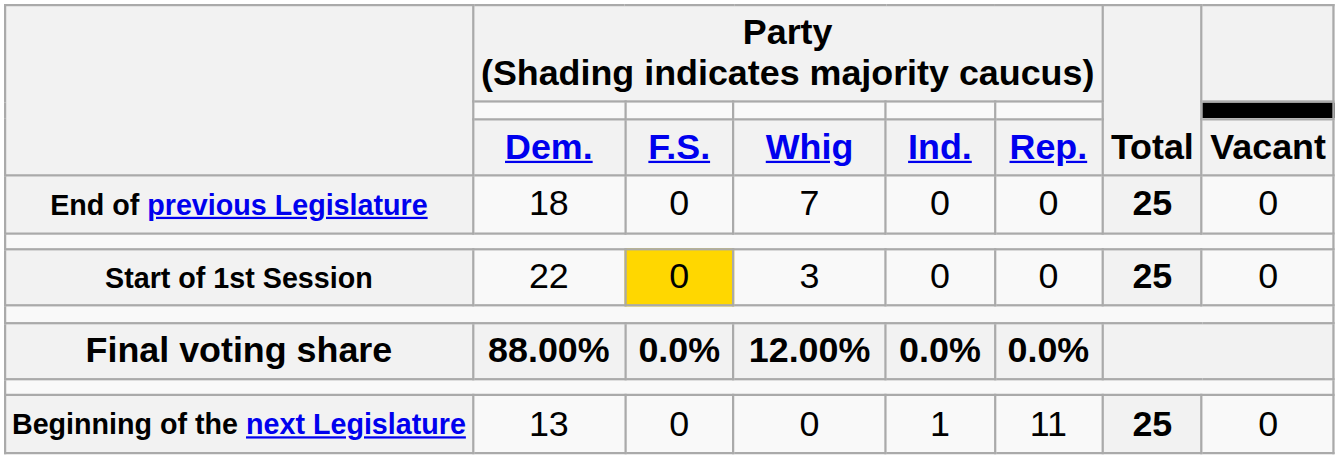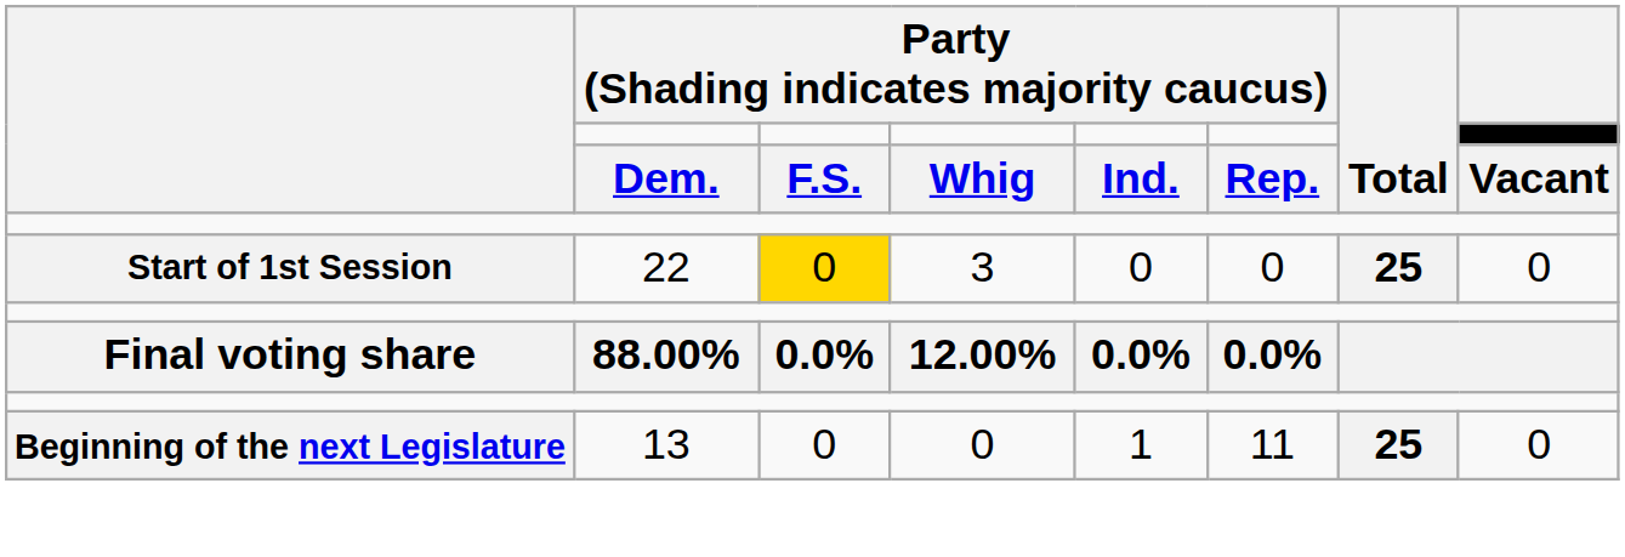- row: End of previous Legislature | 18 | 0 | 7 | 0 | 0 | 25 | 0
